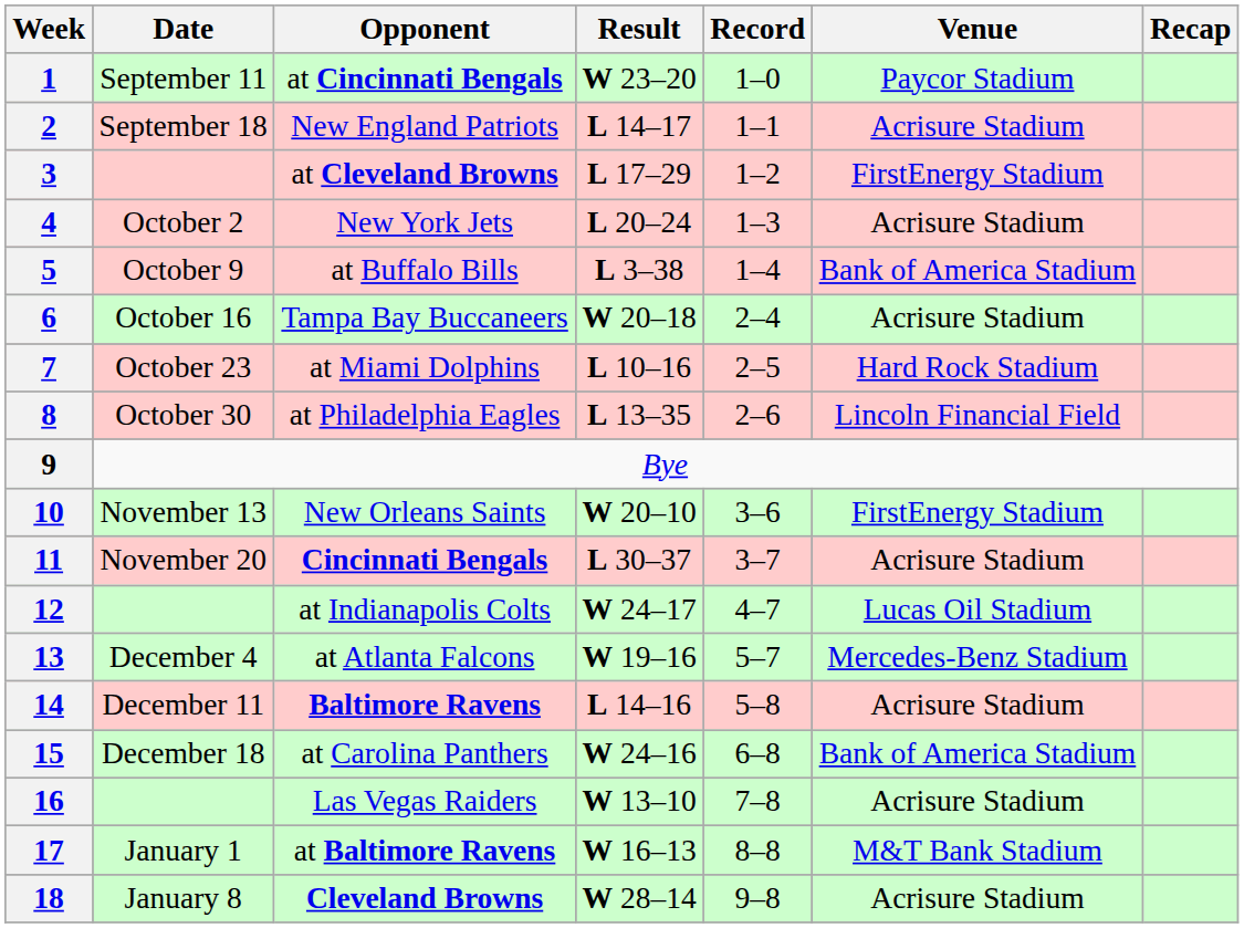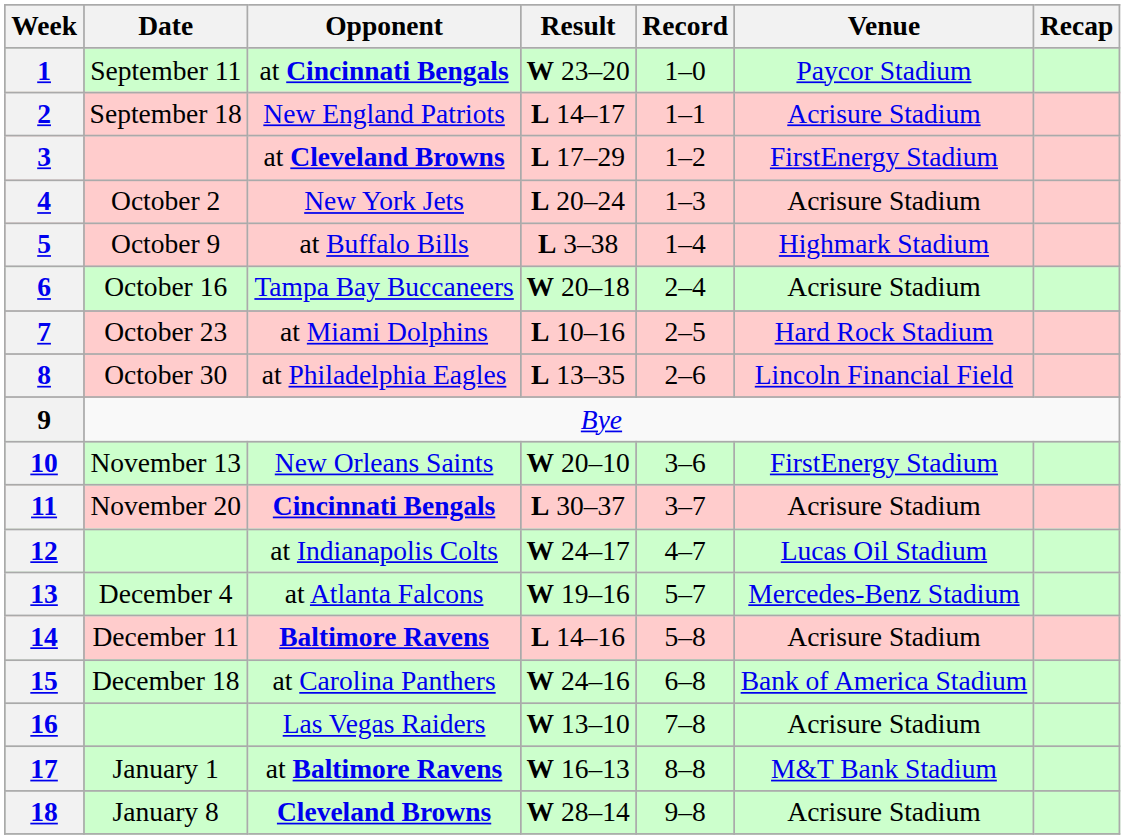5 | Venue: Bank of America Stadium -> Highmark Stadium
